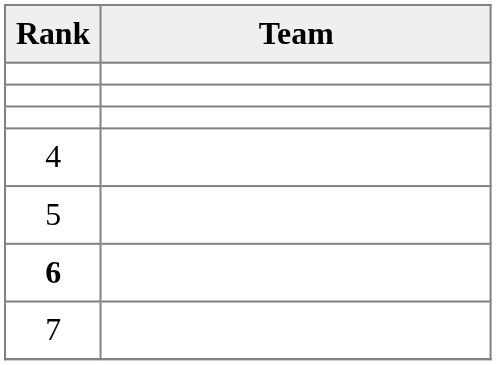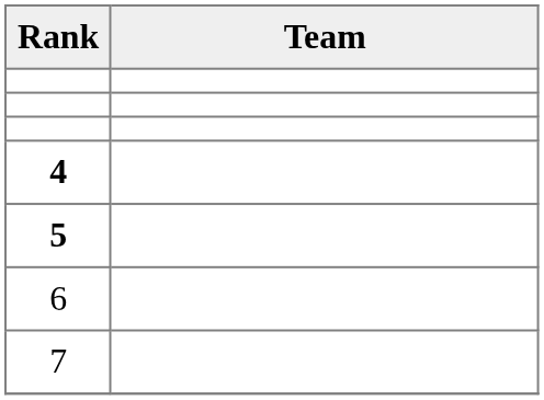row 5 | Rank: normal -> bold
row 6 | Rank: normal -> bold
row 7 | Rank: bold -> normal
